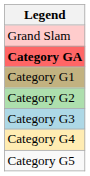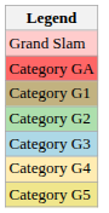row 3 | column 1: bold -> normal
row 8 | column 1: no background -> khaki background
